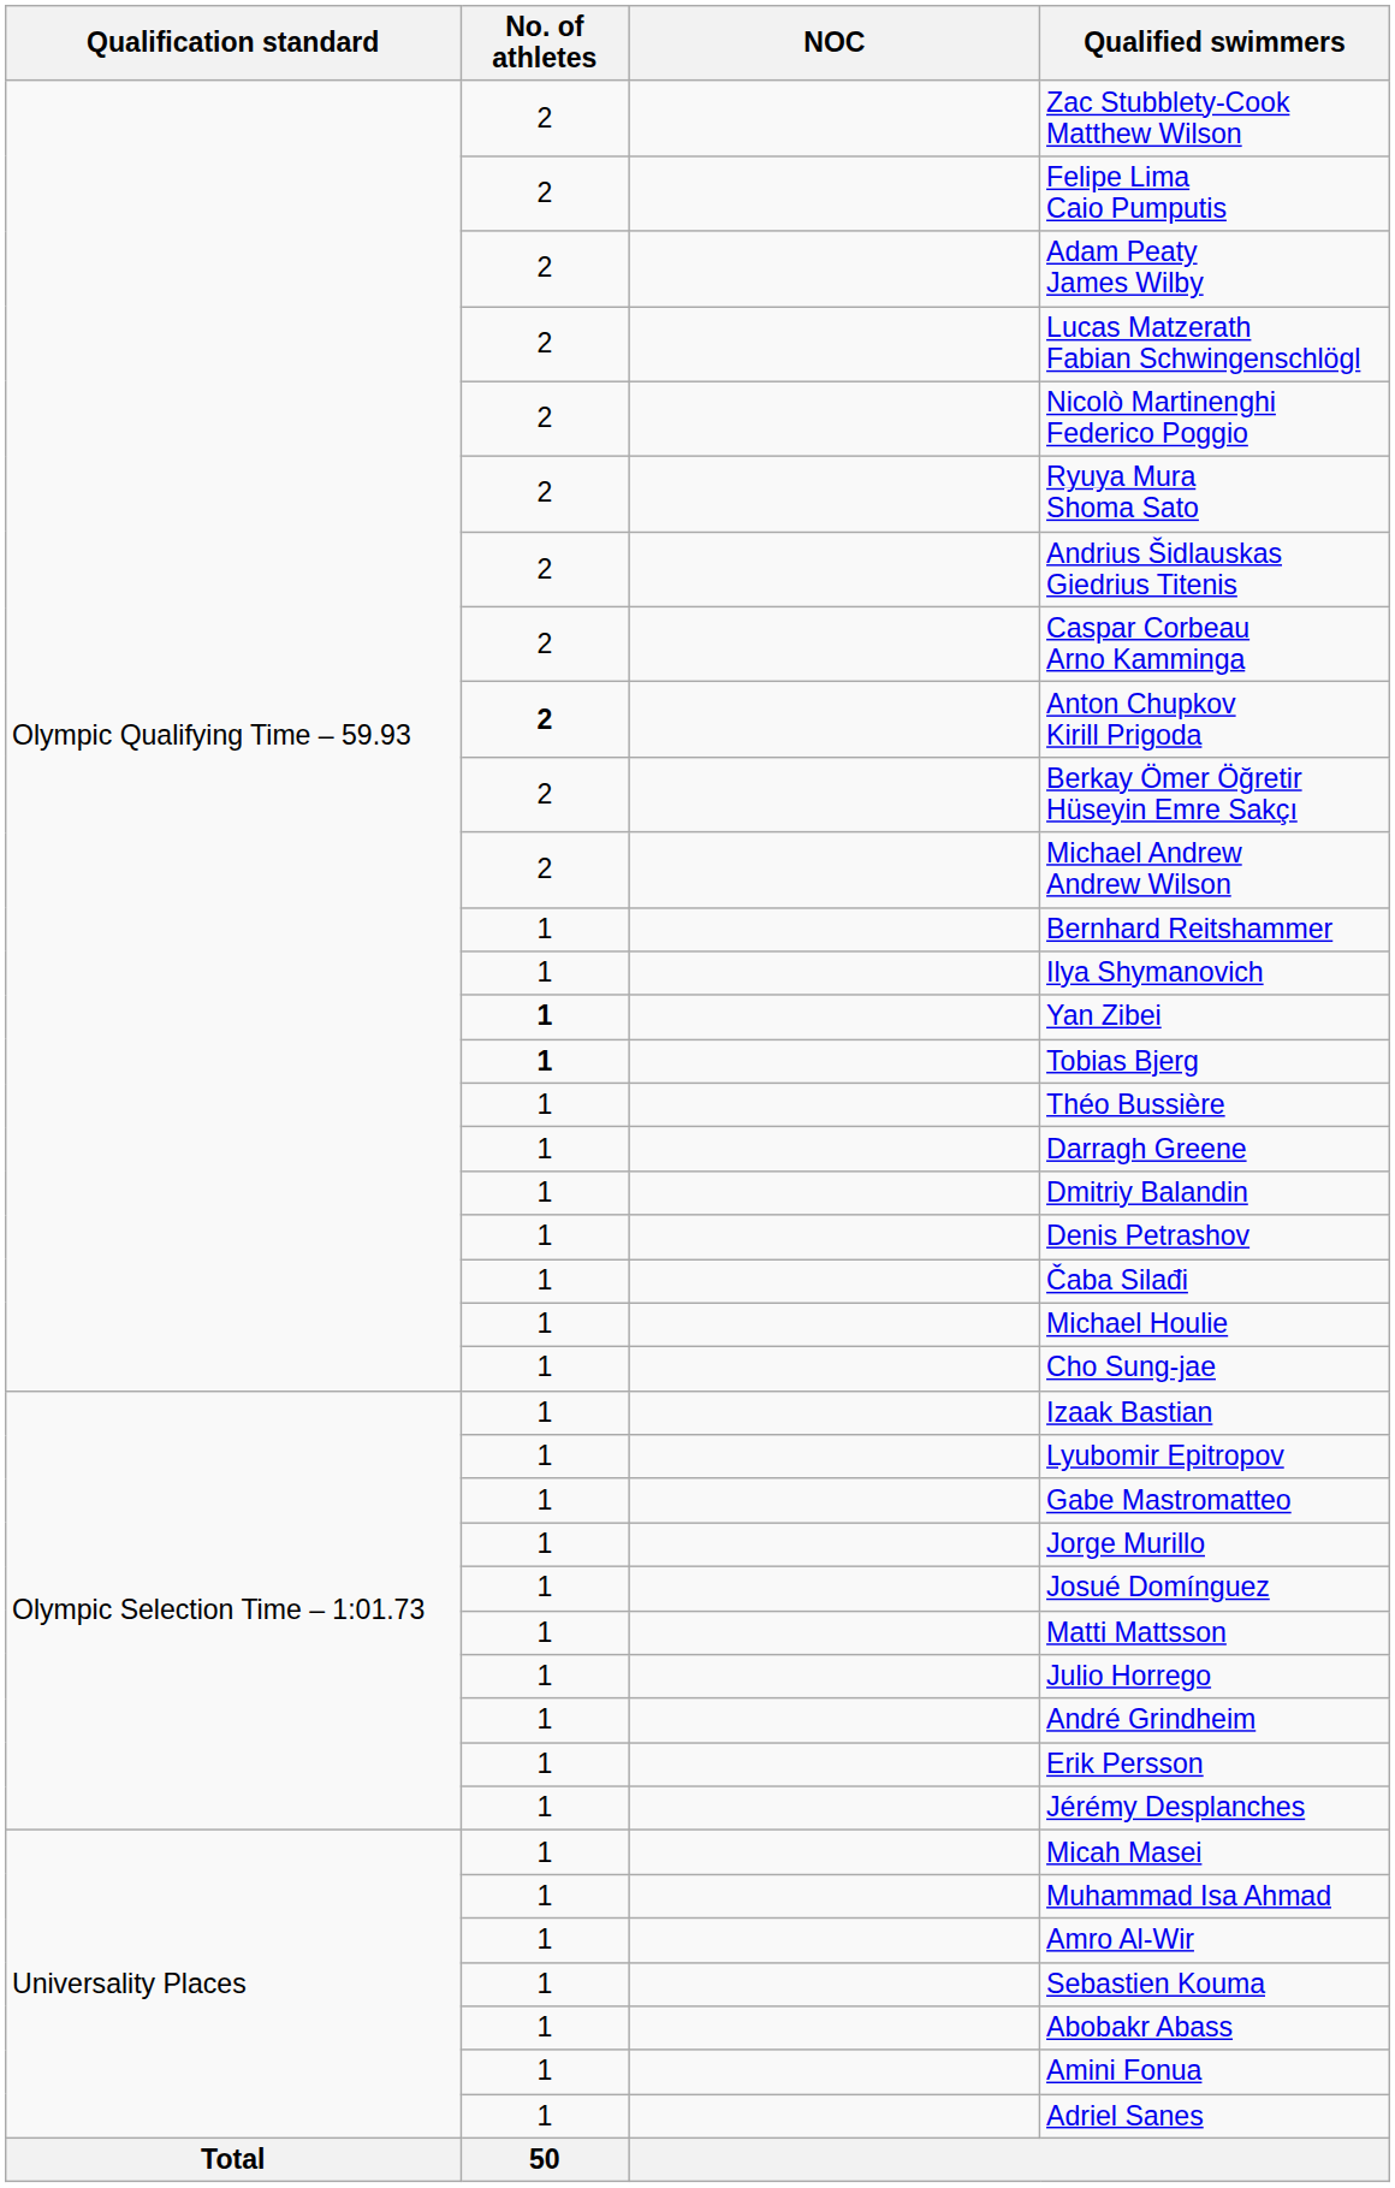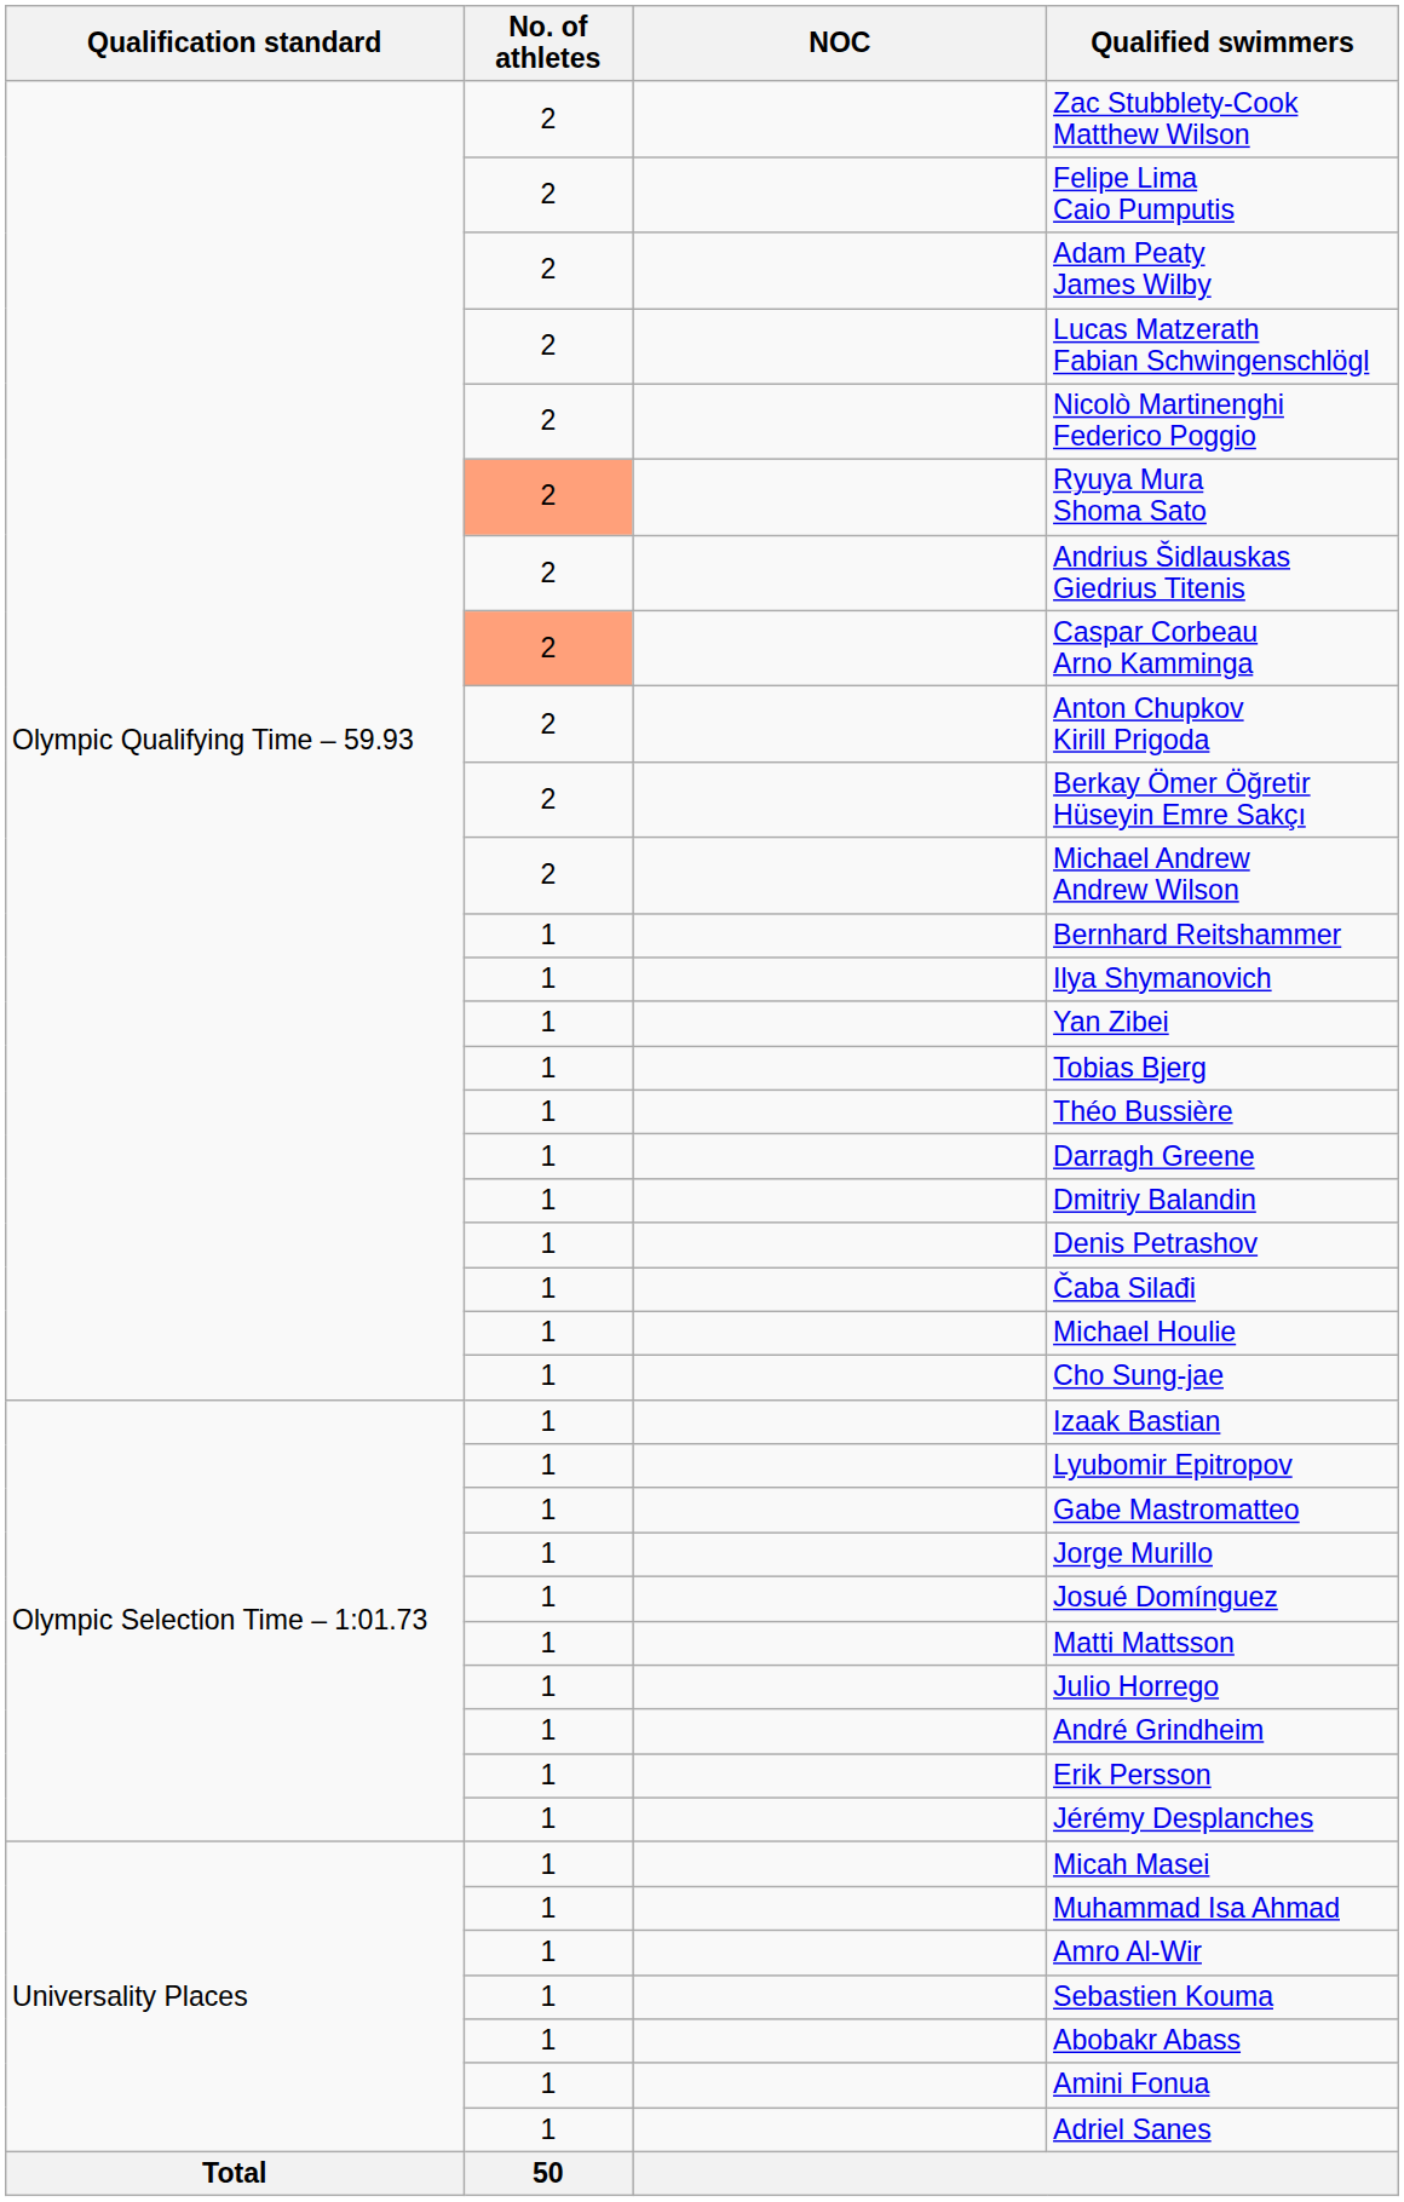Ryuya Mura Shoma Sato | No. of athletes: no background -> lightsalmon background
Caspar Corbeau Arno Kamminga | No. of athletes: no background -> lightsalmon background
Anton Chupkov Kirill Prigoda | No. of athletes: bold -> normal
Yan Zibei | No. of athletes: bold -> normal
Tobias Bjerg | No. of athletes: bold -> normal
